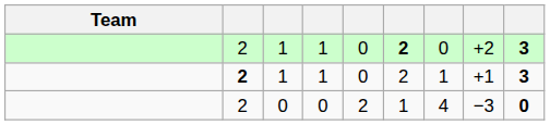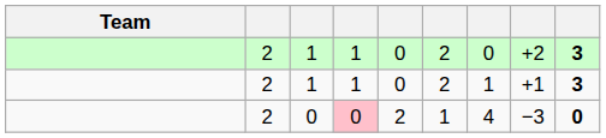row 2 | column 6: bold -> normal
row 3 | column 2: bold -> normal
row 4 | column 4: no background -> pink background
